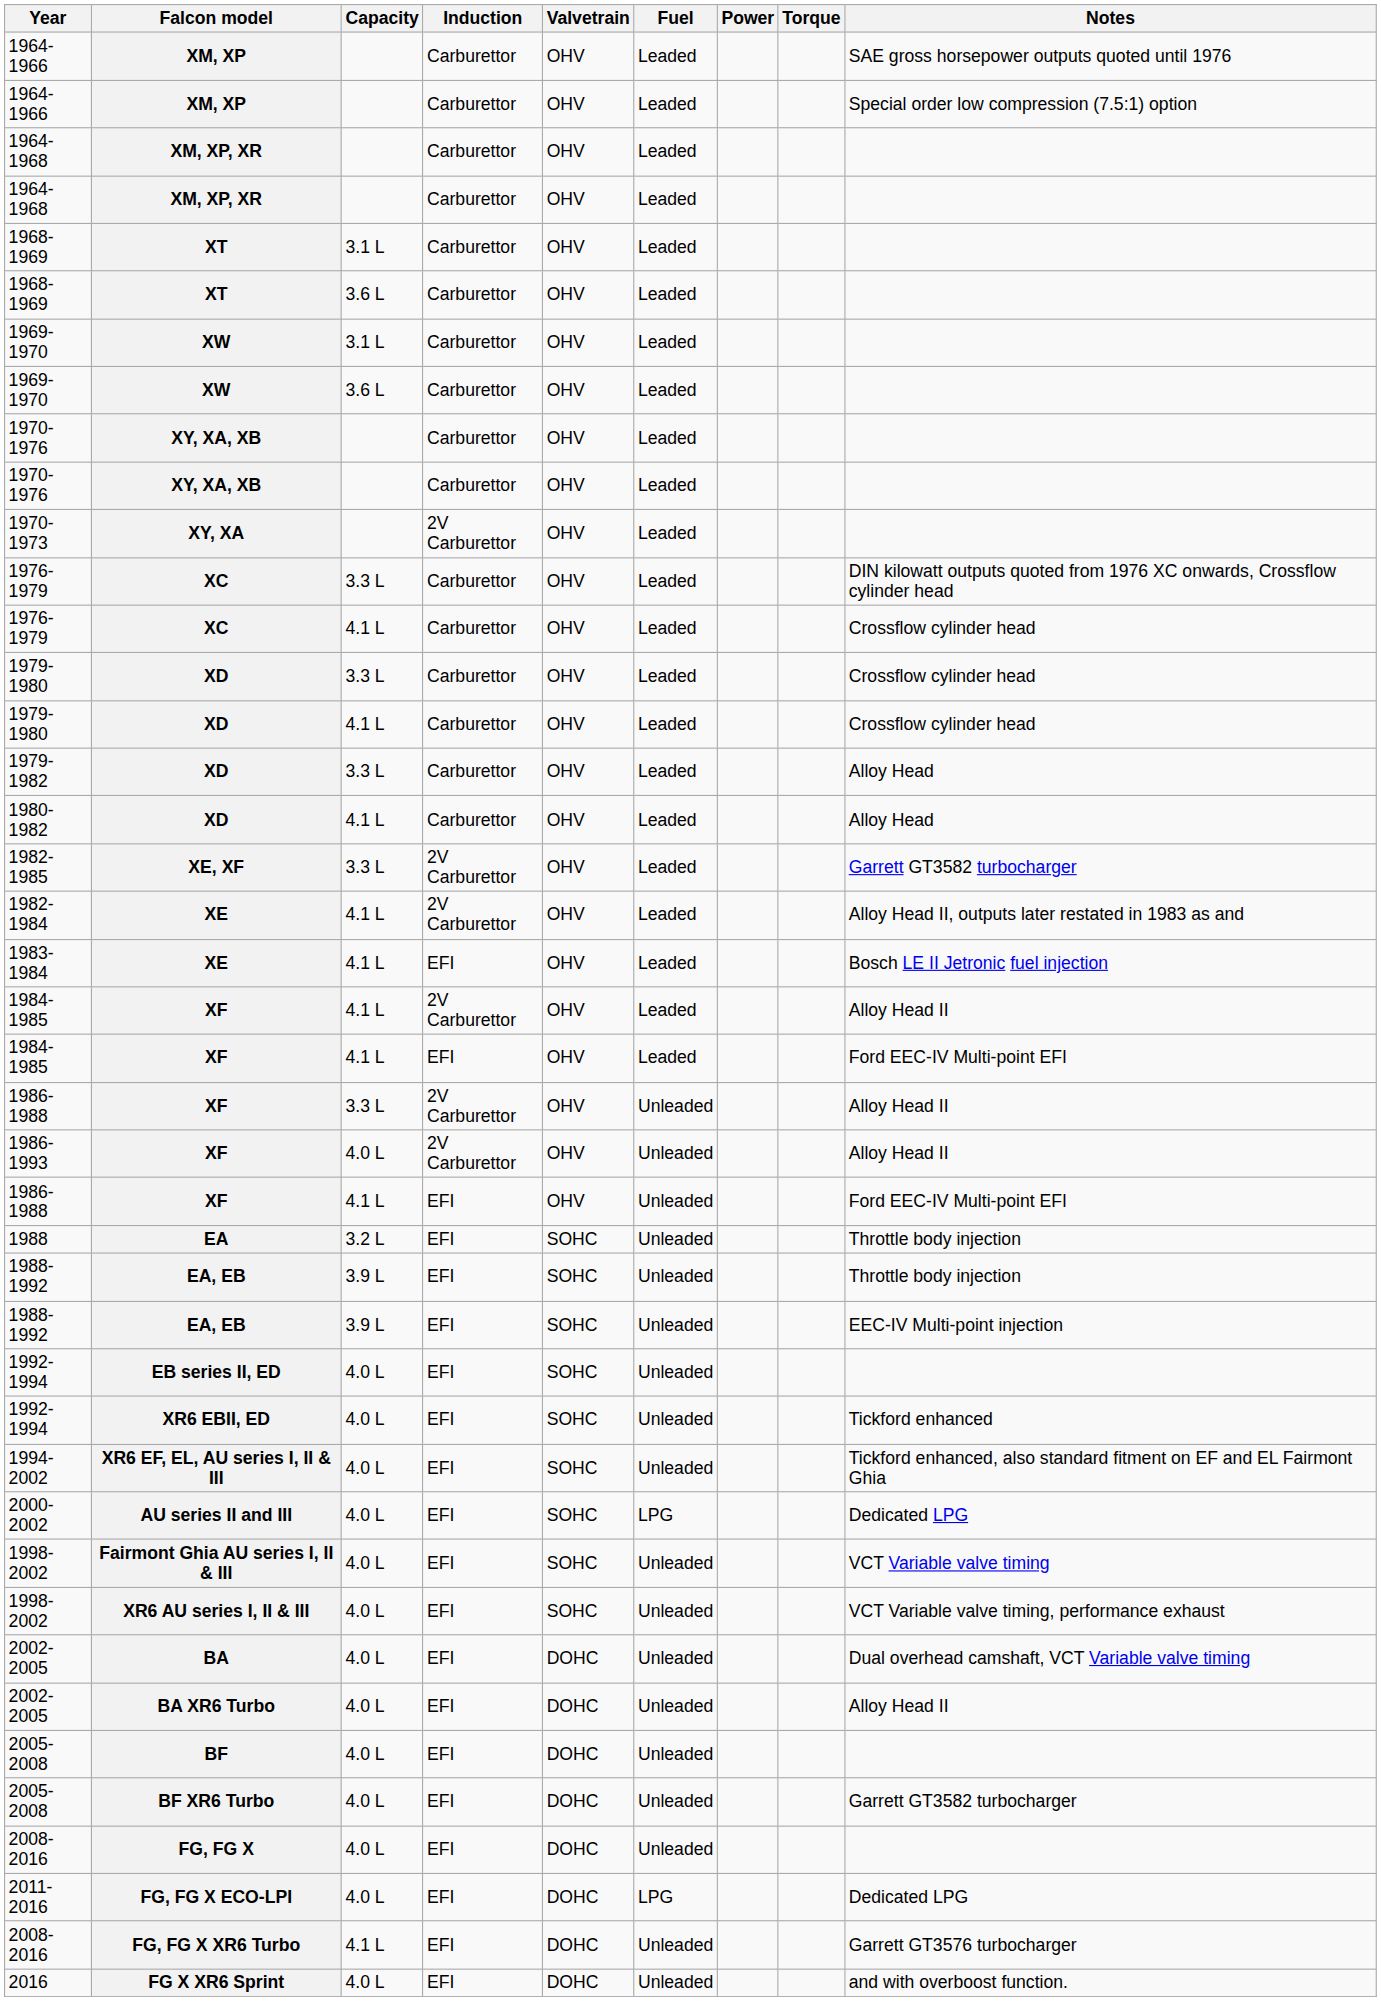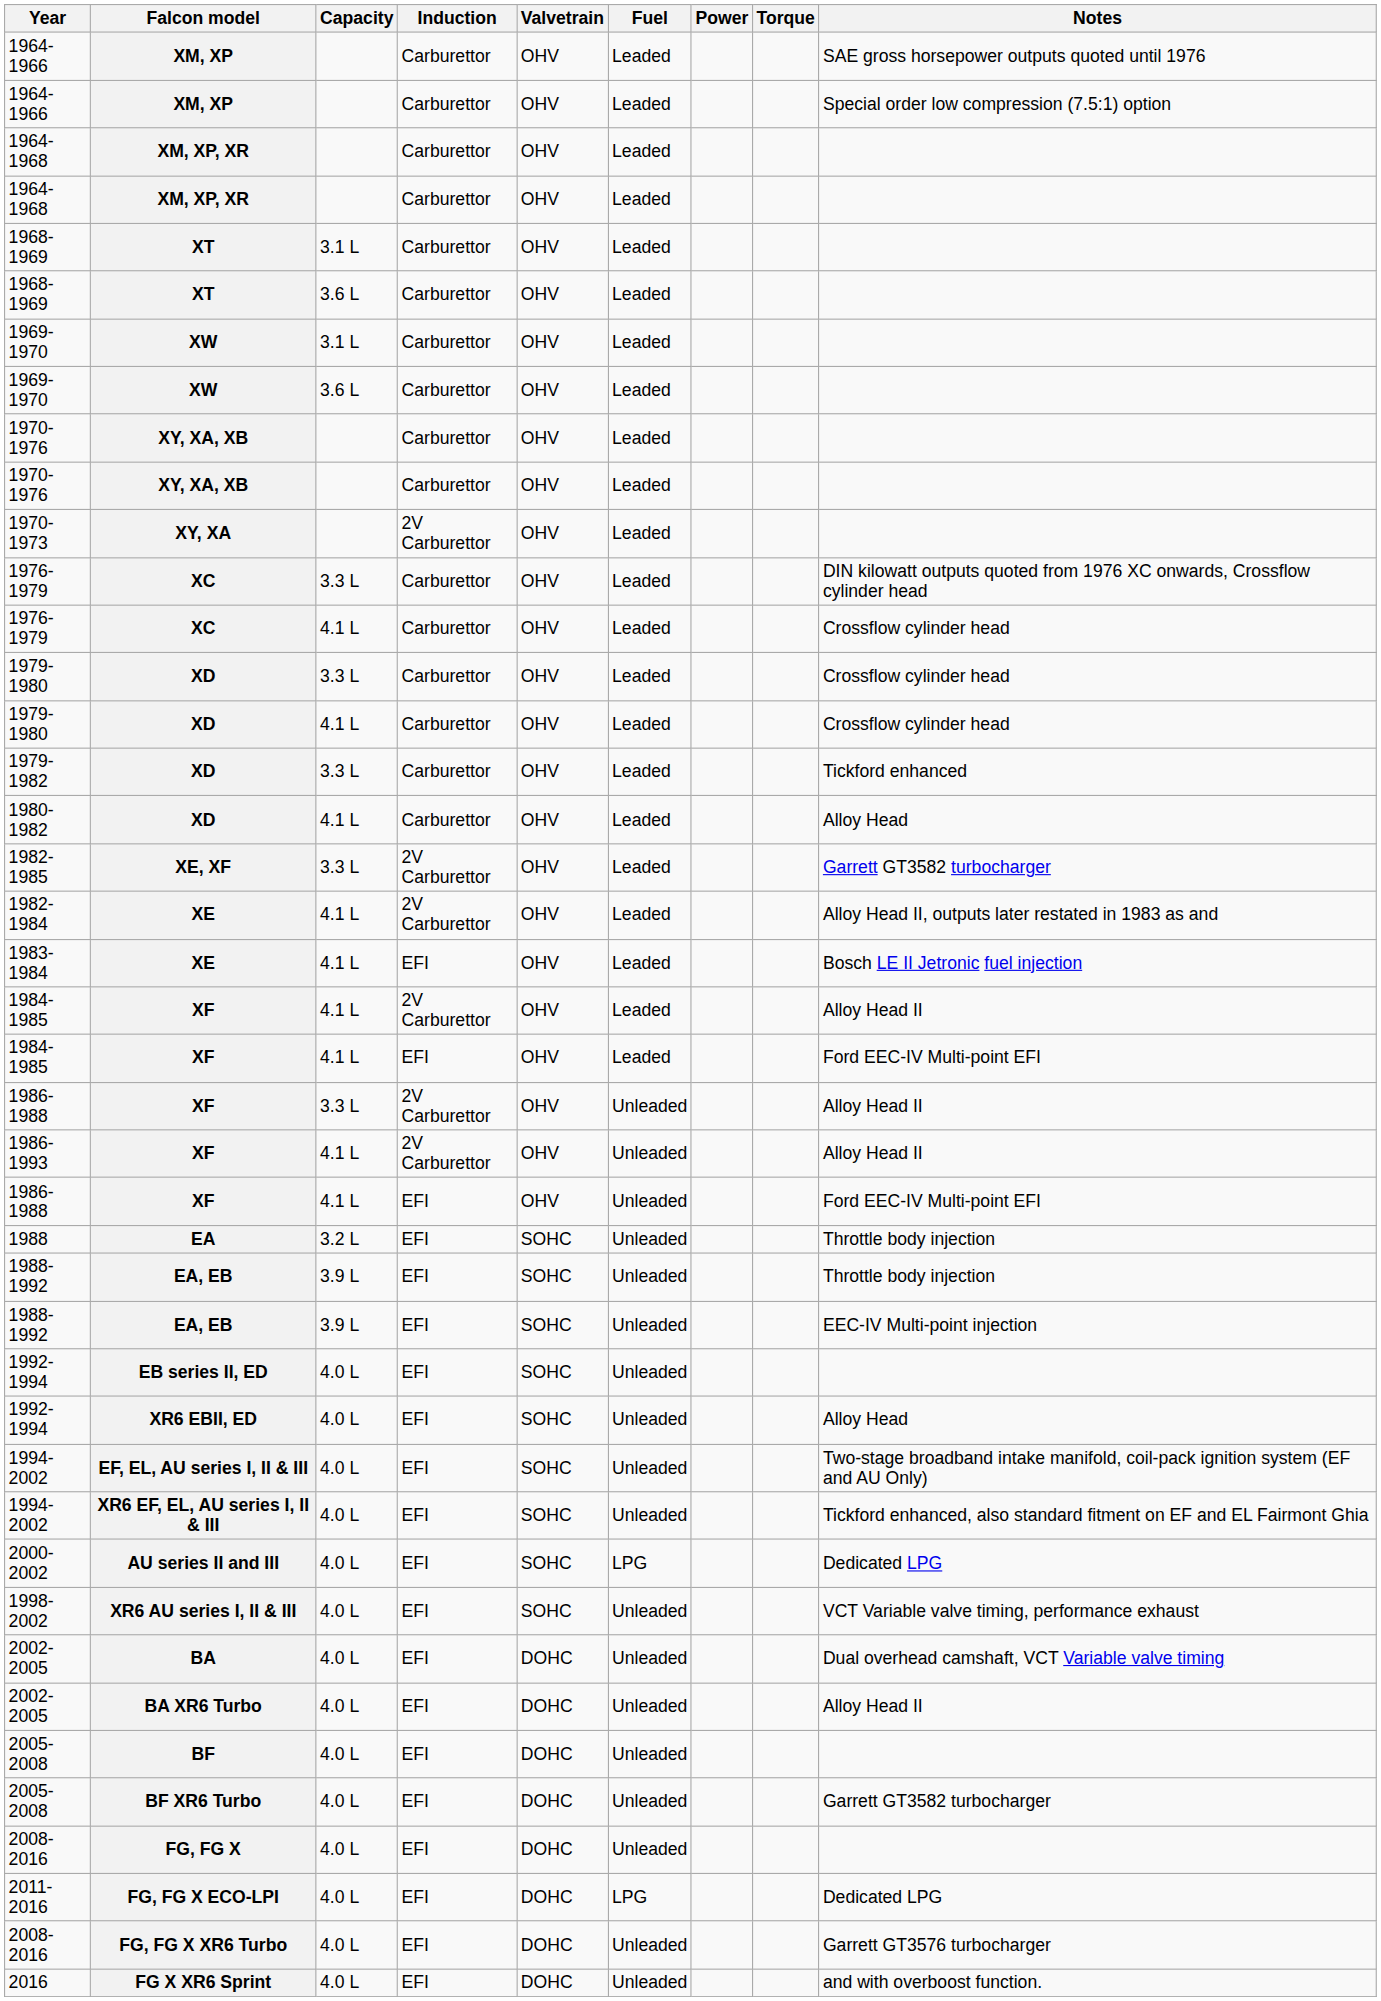1979-1982 / XD | Notes: Alloy Head -> Tickford enhanced
1986-1993 / XF | Capacity: 4.0 L -> 4.1 L
XR6 EBII, ED | Notes: Tickford enhanced -> Alloy Head
+ row: 1994-2002 | EF, EL, AU series I, II & III | 4.0 L | EFI | SOHC | Unleaded | Two-stage broadband intake manifold, coil-pack ignition system (EF and AU Only)
- row: 1998-2002 | Fairmont Ghia AU series I, II & III | 4.0 L | EFI | SOHC | Unleaded | VCT Variable valve timing
FG, FG X XR6 Turbo | Capacity: 4.1 L -> 4.0 L
